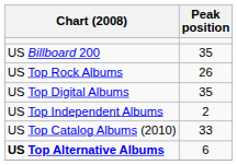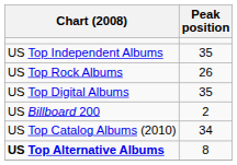row 3 | Chart (2008): US Billboard 200 -> US Top Independent Albums
row 6 | Chart (2008): US Top Independent Albums -> US Billboard 200
row 7 | Peak position: 33 -> 34
row 8 | Peak position: 6 -> 8
